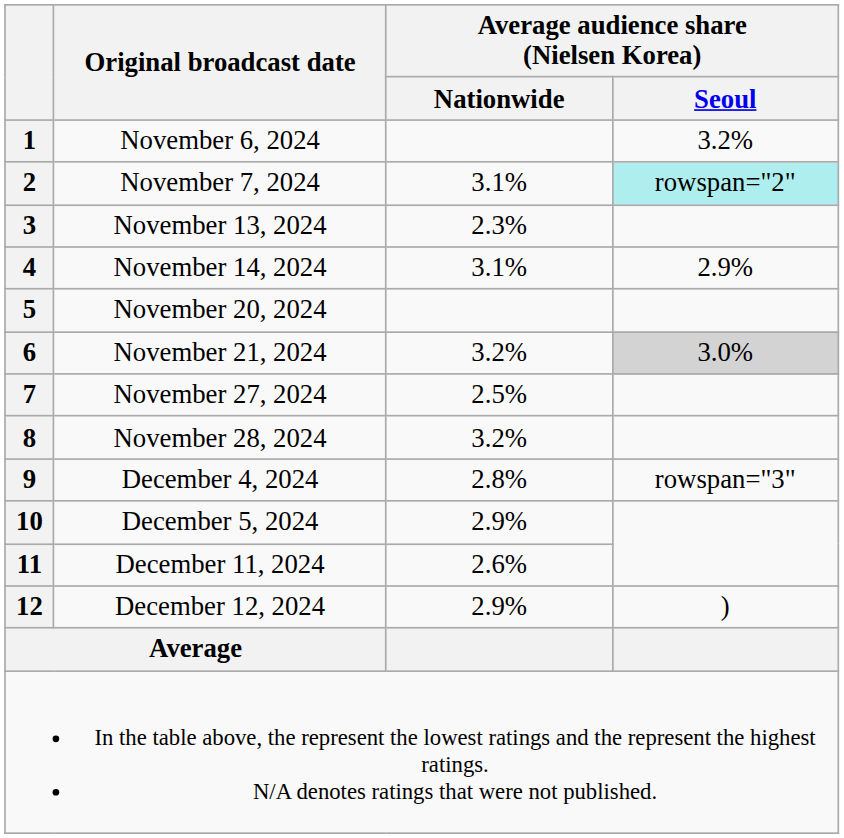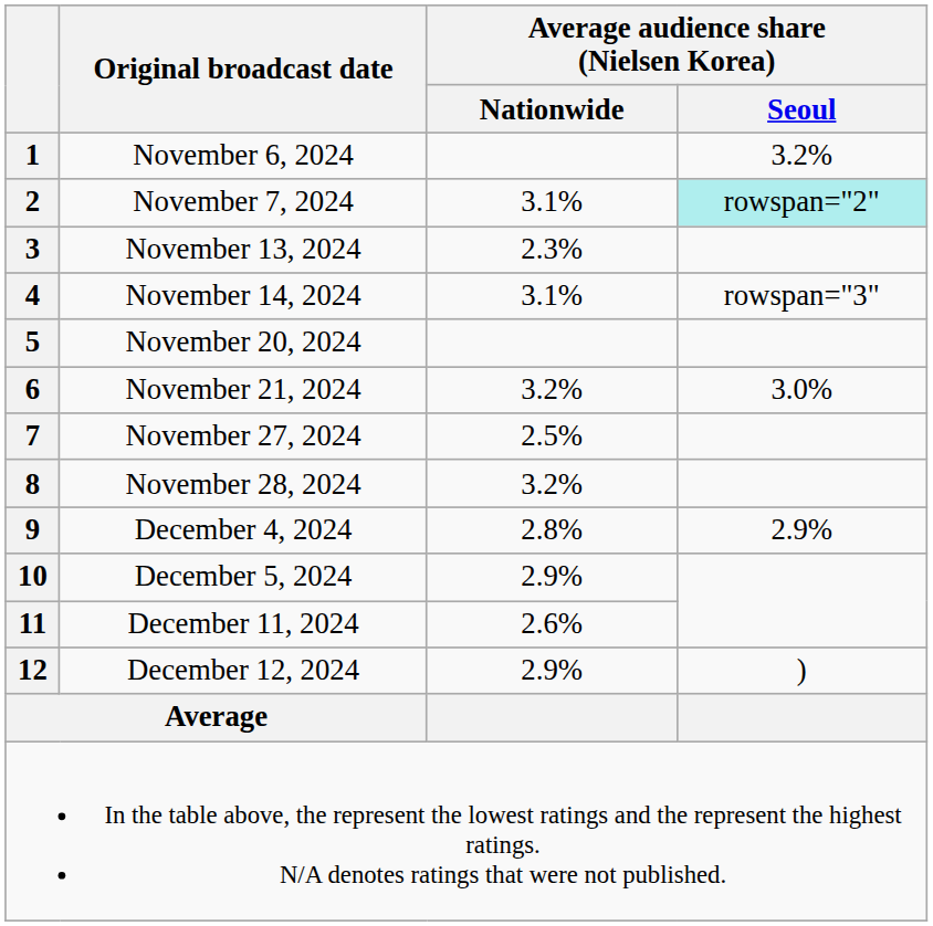4 | Average audience share (Nielsen Korea) / Seoul: 2.9% -> rowspan="3"
6 | Average audience share (Nielsen Korea) / Seoul: lightgrey background -> no background
9 | Average audience share (Nielsen Korea) / Seoul: rowspan="3" -> 2.9%
